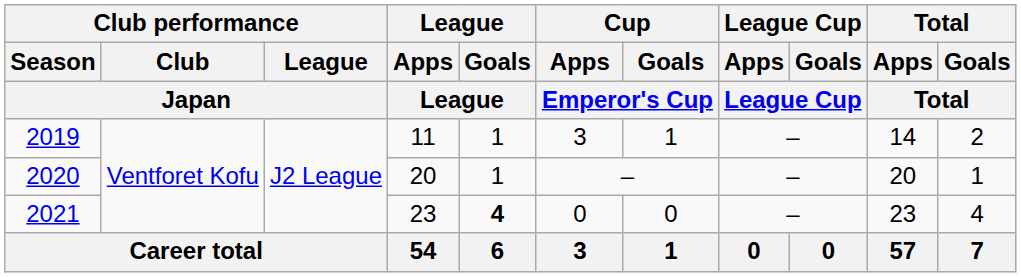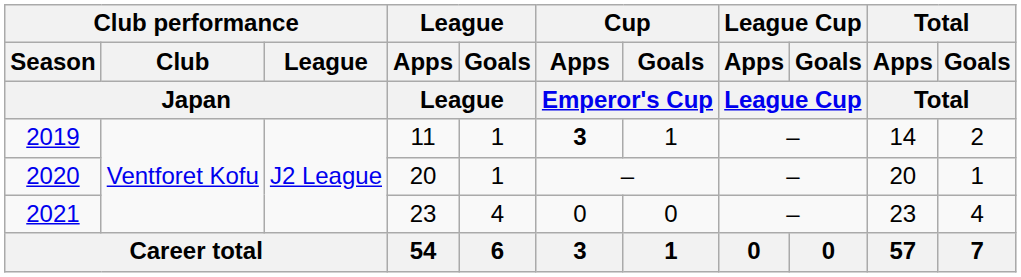2019 | Cup / Apps / Emperor's Cup: normal -> bold
2021 | League / Goals / League: bold -> normal
